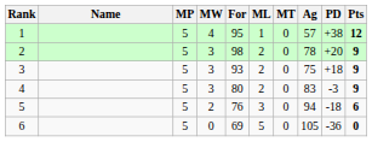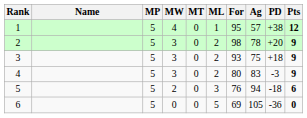columns swapped: MT <-> For
